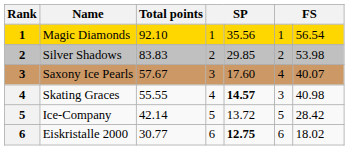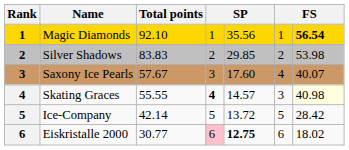Magic Diamonds | column 7: normal -> bold
Skating Graces | column 4: normal -> bold
Skating Graces | column 5: bold -> normal
Skating Graces | column 7: no background -> lightyellow background
Eiskristalle 2000 | column 4: no background -> pink background
